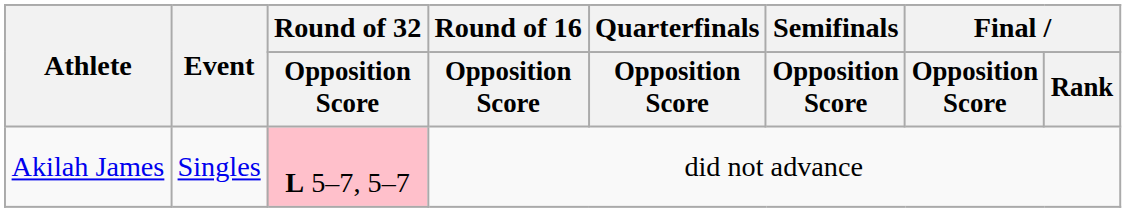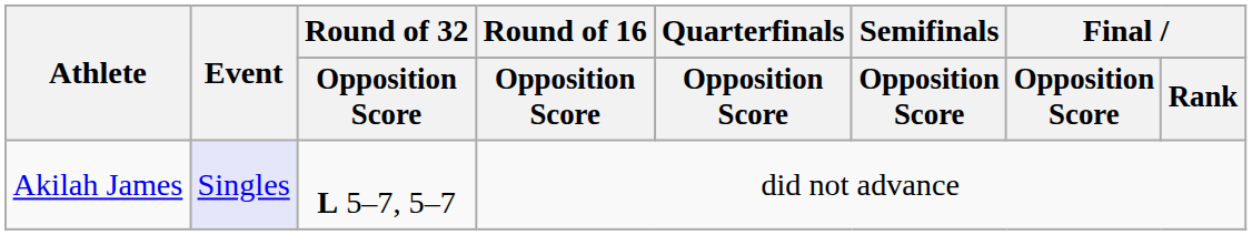Akilah James | Event: no background -> lavender background
Akilah James | Round of 32 / Opposition Score: pink background -> no background
